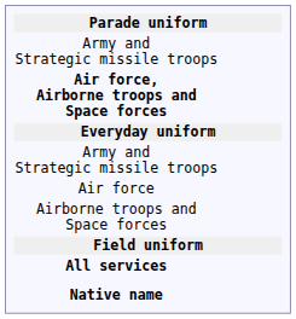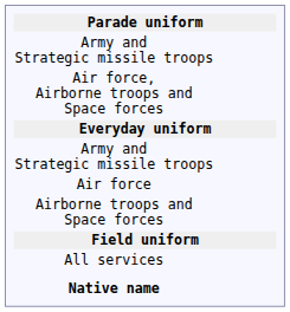Air force, Airborne troops and Space forces | column 1: bold -> normal
All services | column 1: bold -> normal
